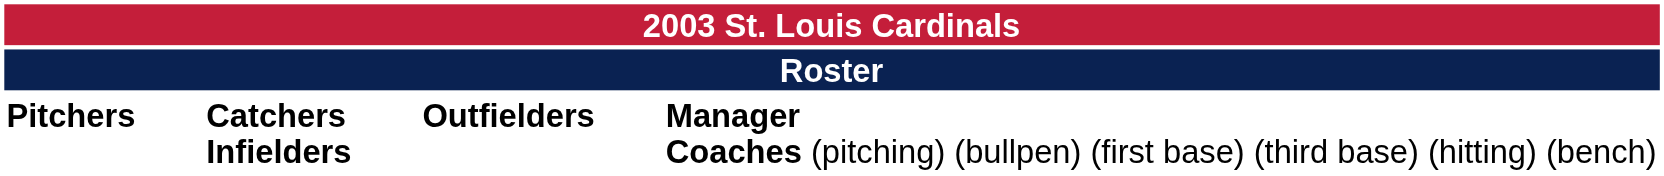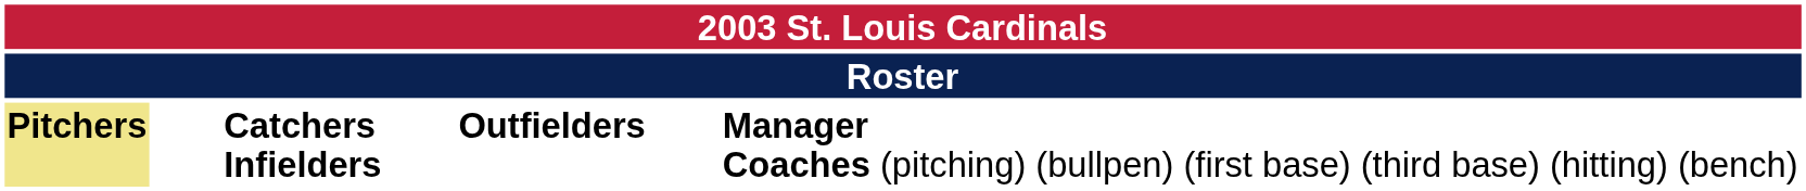Pitchers | column 1: no background -> khaki background
